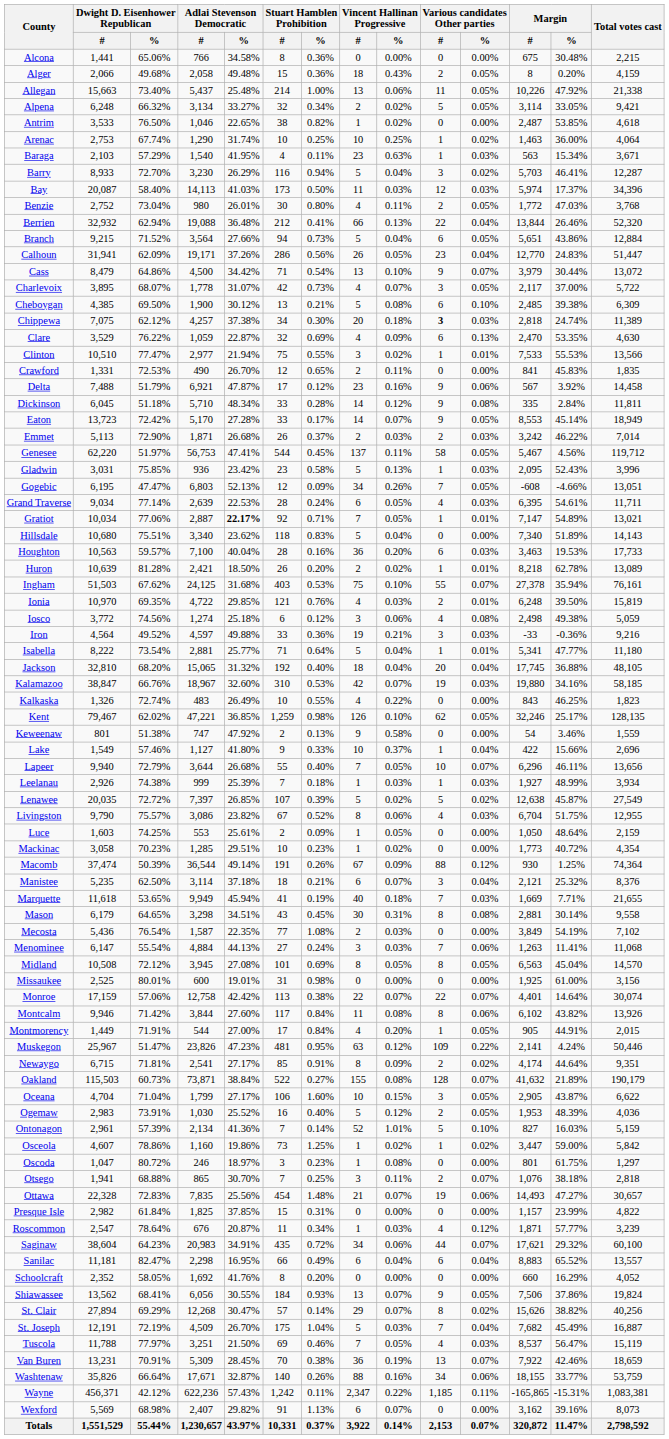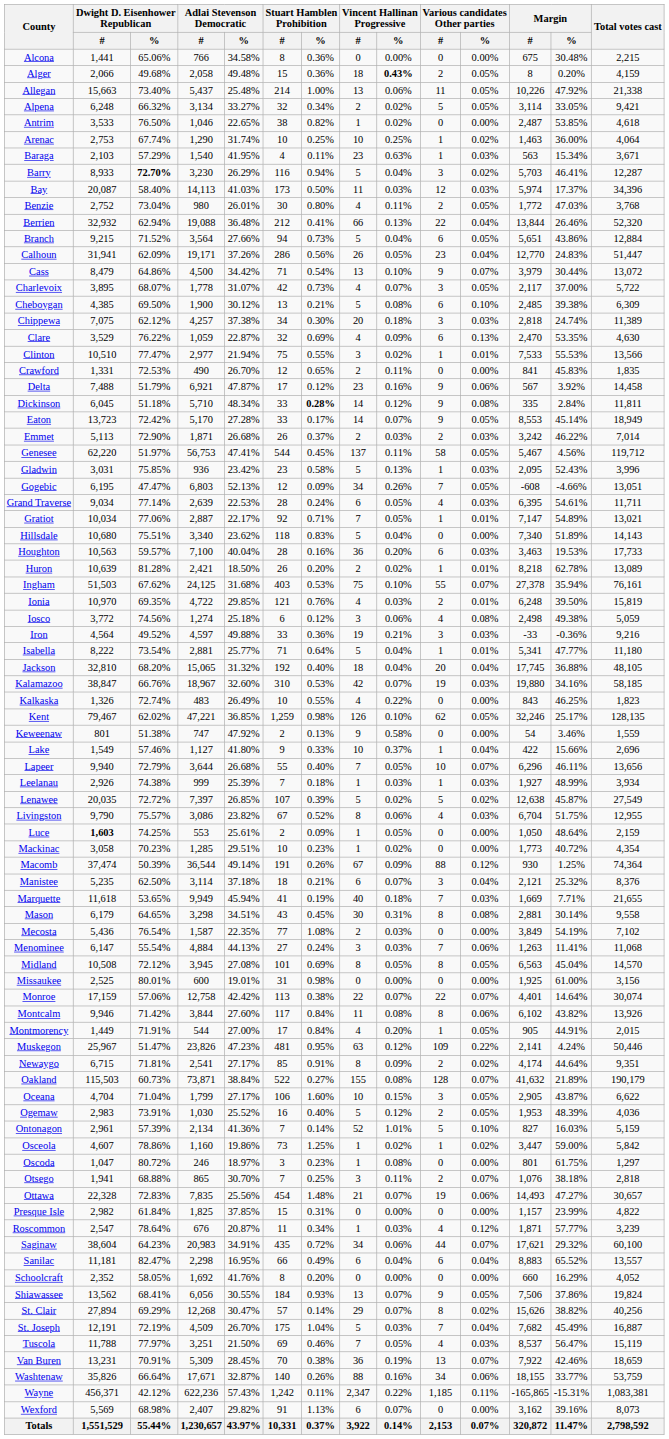Alger | Vincent Hallinan Progressive / %: normal -> bold
Barry | Dwight D. Eisenhower Republican / %: normal -> bold
Chippewa | Various candidates Other parties / #: bold -> normal
Dickinson | Stuart Hamblen Prohibition / %: normal -> bold
Gratiot | Adlai Stevenson Democratic / %: bold -> normal
Luce | Dwight D. Eisenhower Republican / #: normal -> bold
